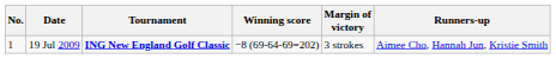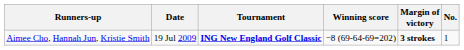columns swapped: No. <-> Runners-up
19 Jul 2009 | Margin of victory: normal -> bold
